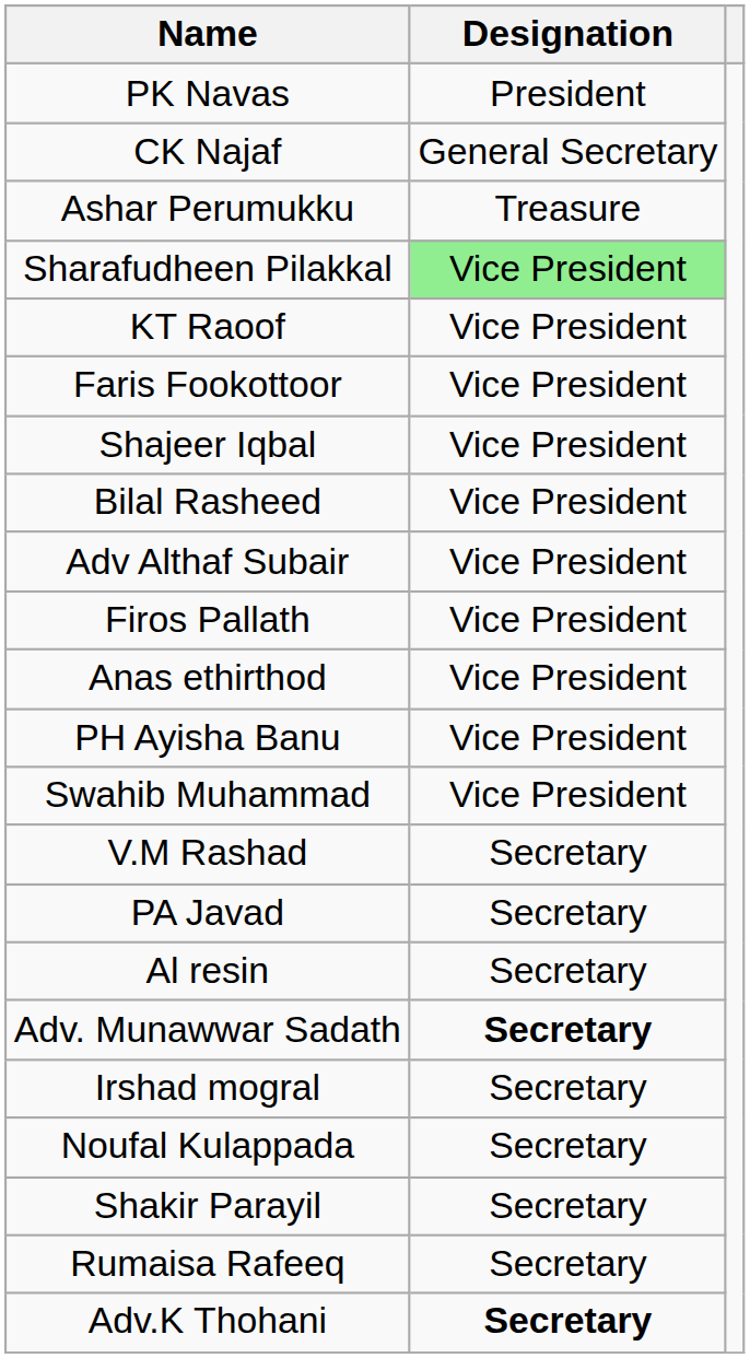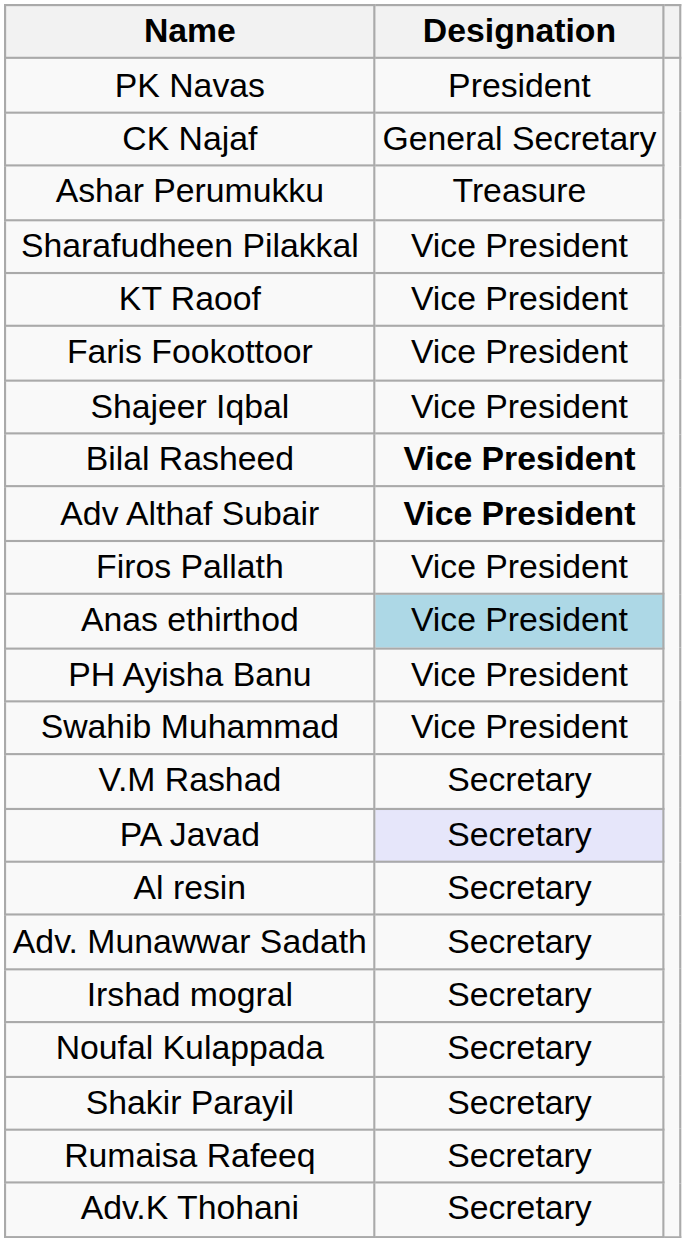Sharafudheen Pilakkal | Designation: lightgreen background -> no background
Bilal Rasheed | Designation: normal -> bold
Adv Althaf Subair | Designation: normal -> bold
Anas ethirthod | Designation: no background -> lightblue background
PA Javad | Designation: no background -> lavender background
Adv. Munawwar Sadath | Designation: bold -> normal
Adv.K Thohani | Designation: bold -> normal
